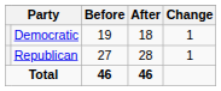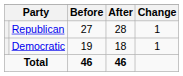rows swapped: Republican <-> Democratic
